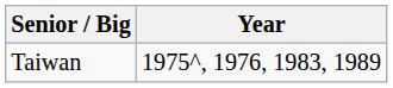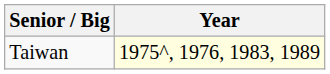Taiwan | Year: no background -> lightyellow background
